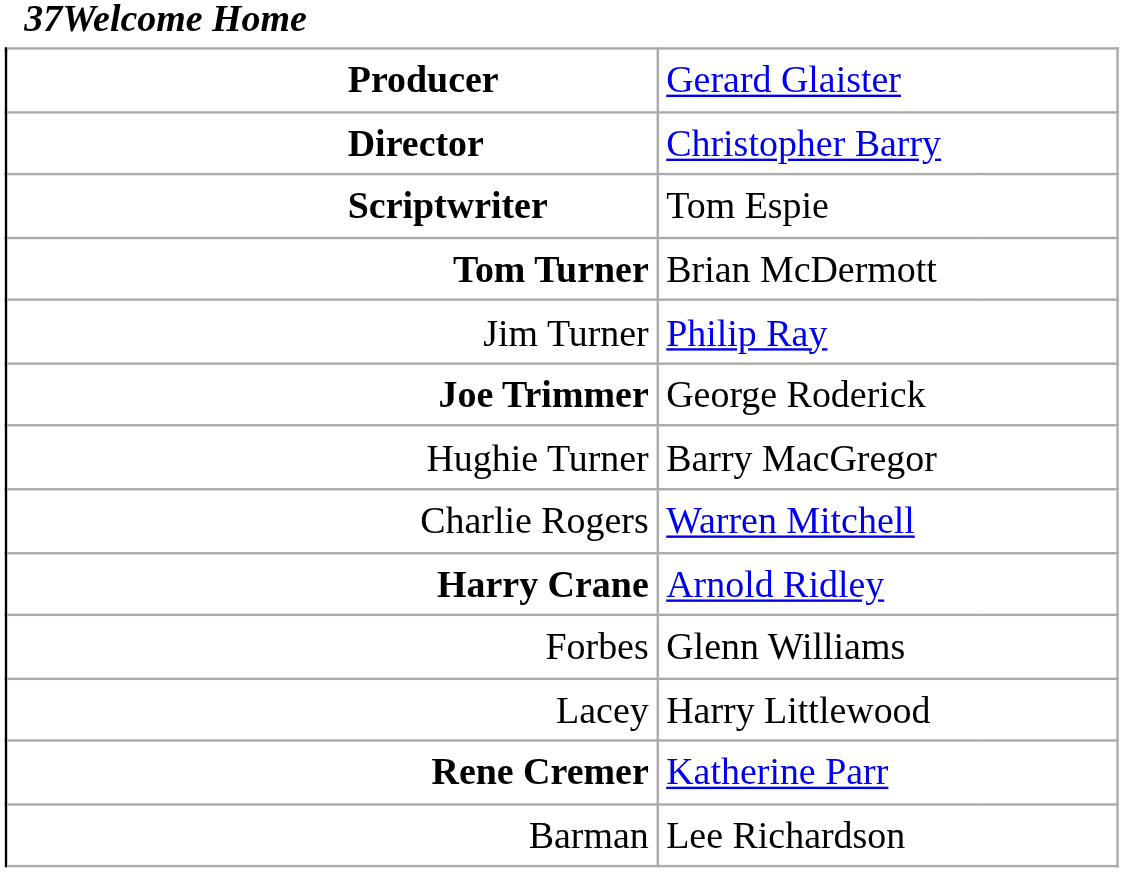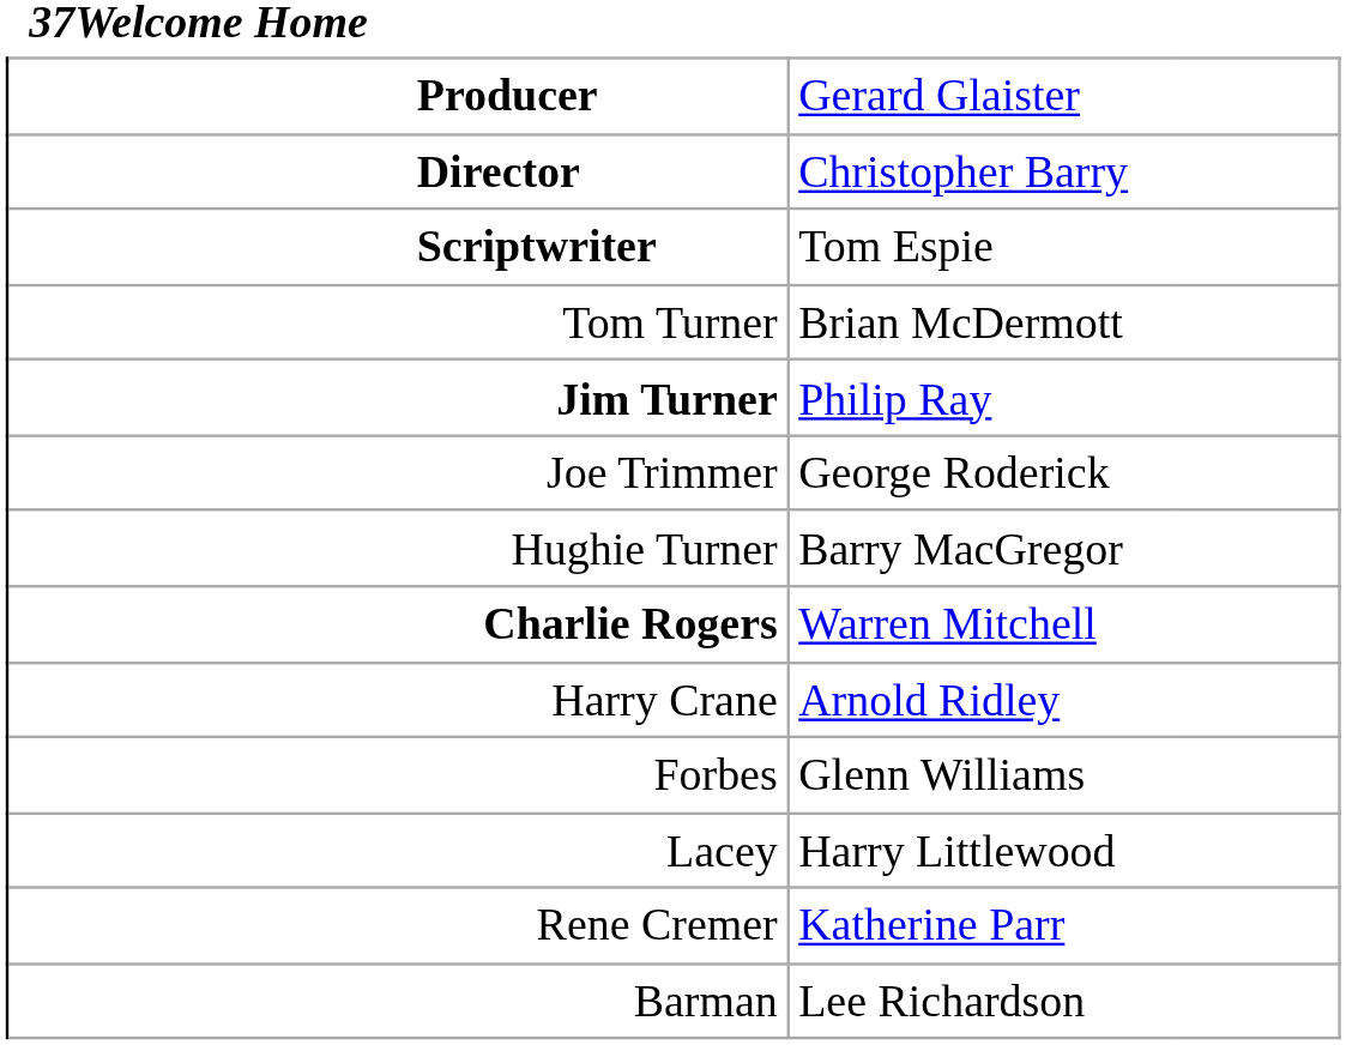Tom Turner | column 2: bold -> normal
Jim Turner | column 2: normal -> bold
Joe Trimmer | column 2: bold -> normal
Charlie Rogers | column 2: normal -> bold
Harry Crane | column 2: bold -> normal
Rene Cremer | column 2: bold -> normal
